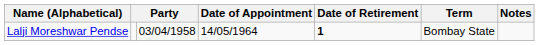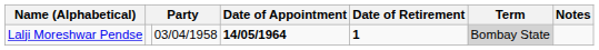Lalji Moreshwar Pendse | Date of Appointment: normal -> bold
Lalji Moreshwar Pendse | Term: no background -> lightgrey background
